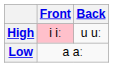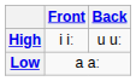High | Front: pink background -> no background
